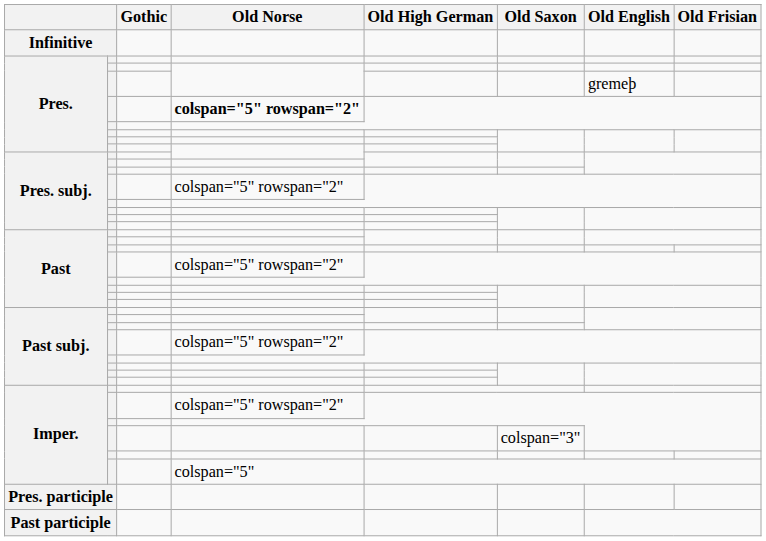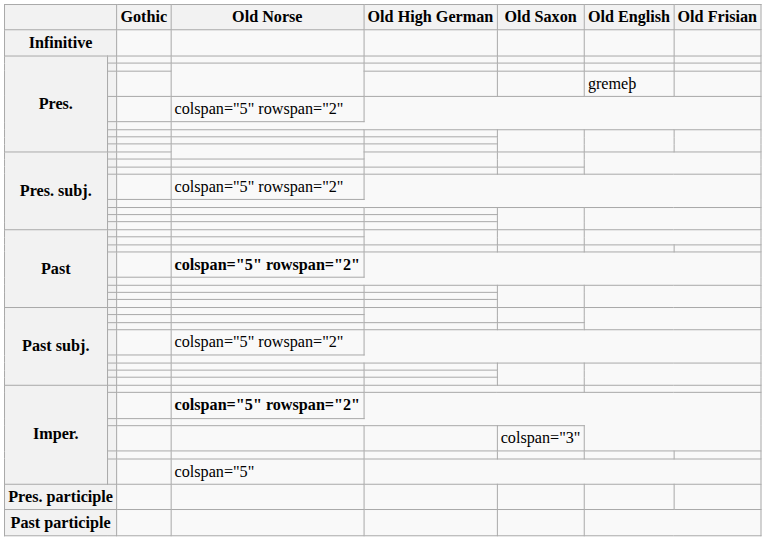Pres. / colspan="5" rowspan="2" | Old Norse: bold -> normal
Past / colspan="5" rowspan="2" | Old Norse: normal -> bold
Imper. / colspan="5" rowspan="2" | Old Norse: normal -> bold
